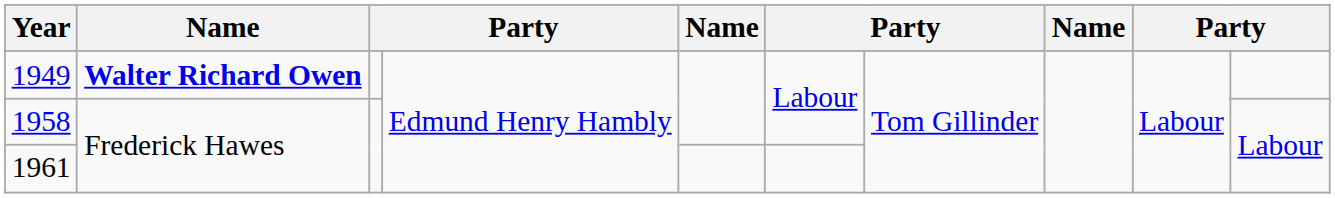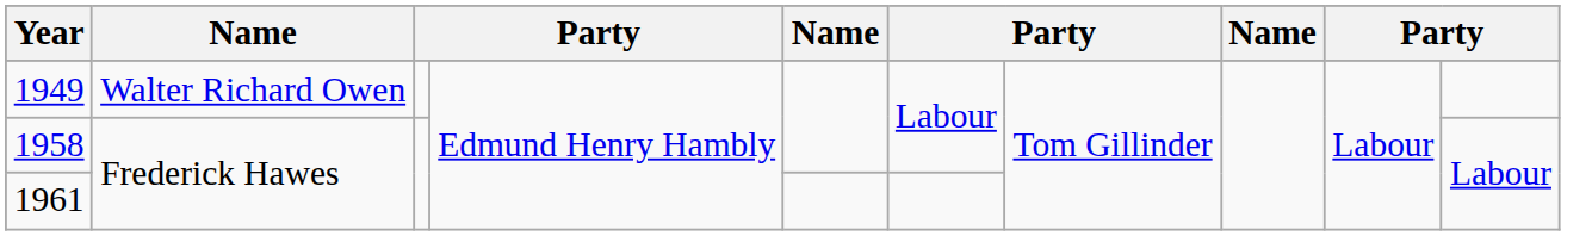1949 | column 2: bold -> normal
